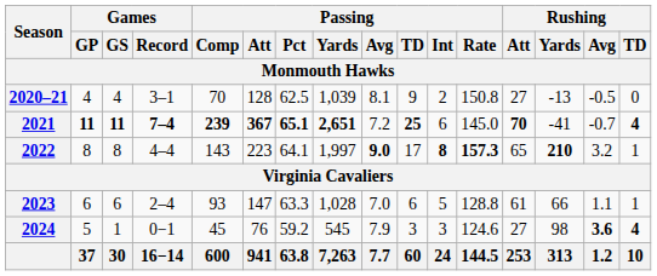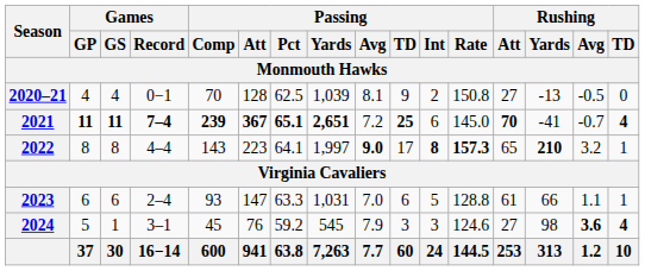2020–21 | Games / Record / Monmouth Hawks: 3–1 -> 0−1
2023 | Passing / Yards / Monmouth Hawks: 1,028 -> 1,031
2024 | Games / Record / Monmouth Hawks: 0−1 -> 3–1
